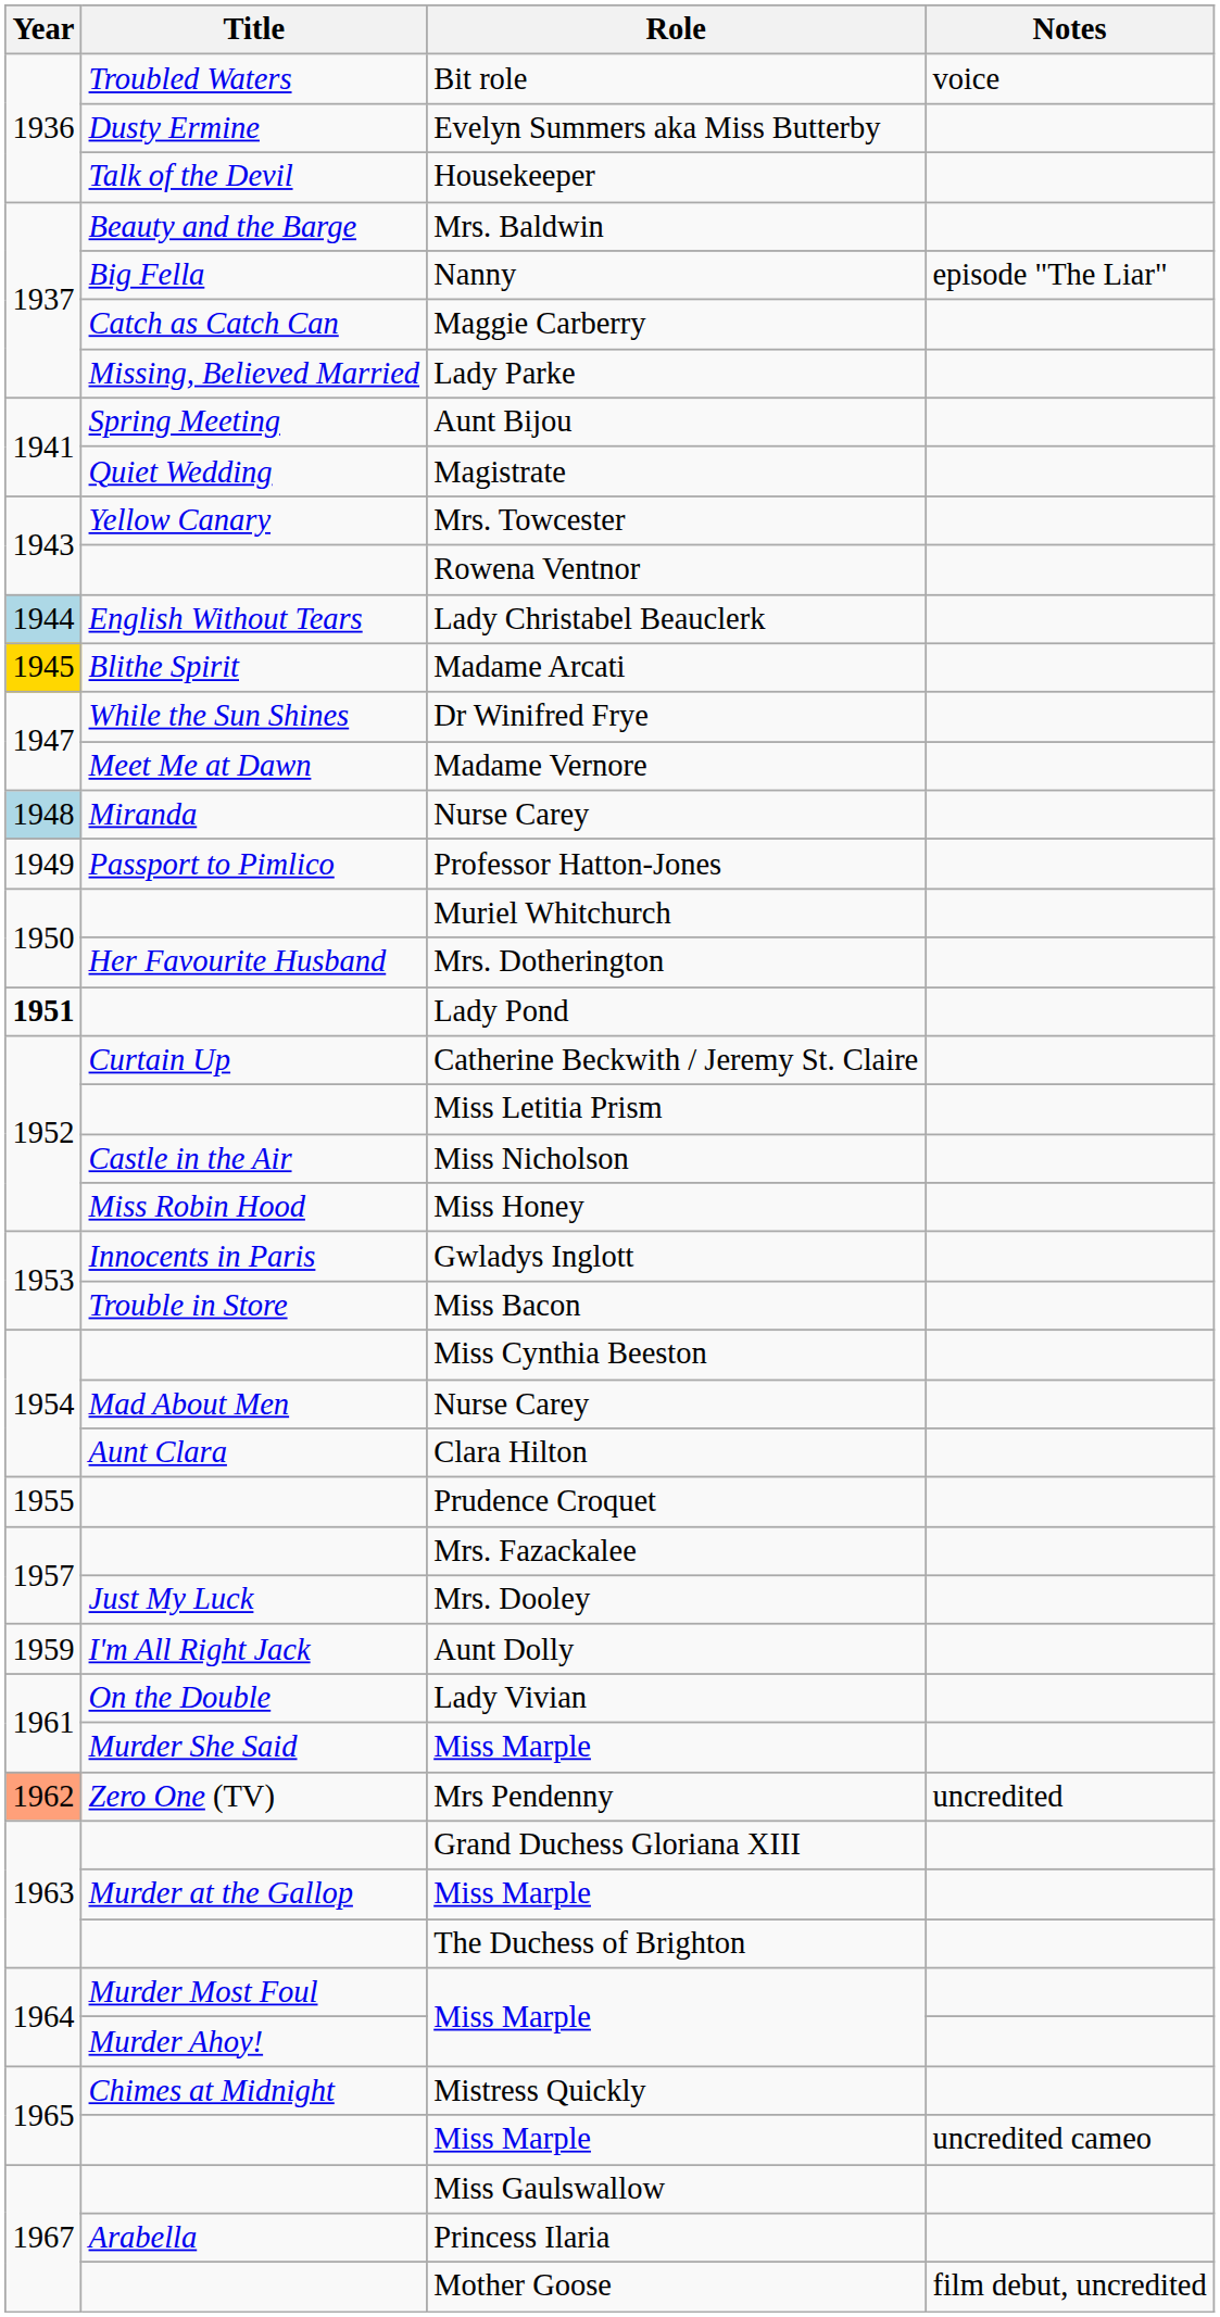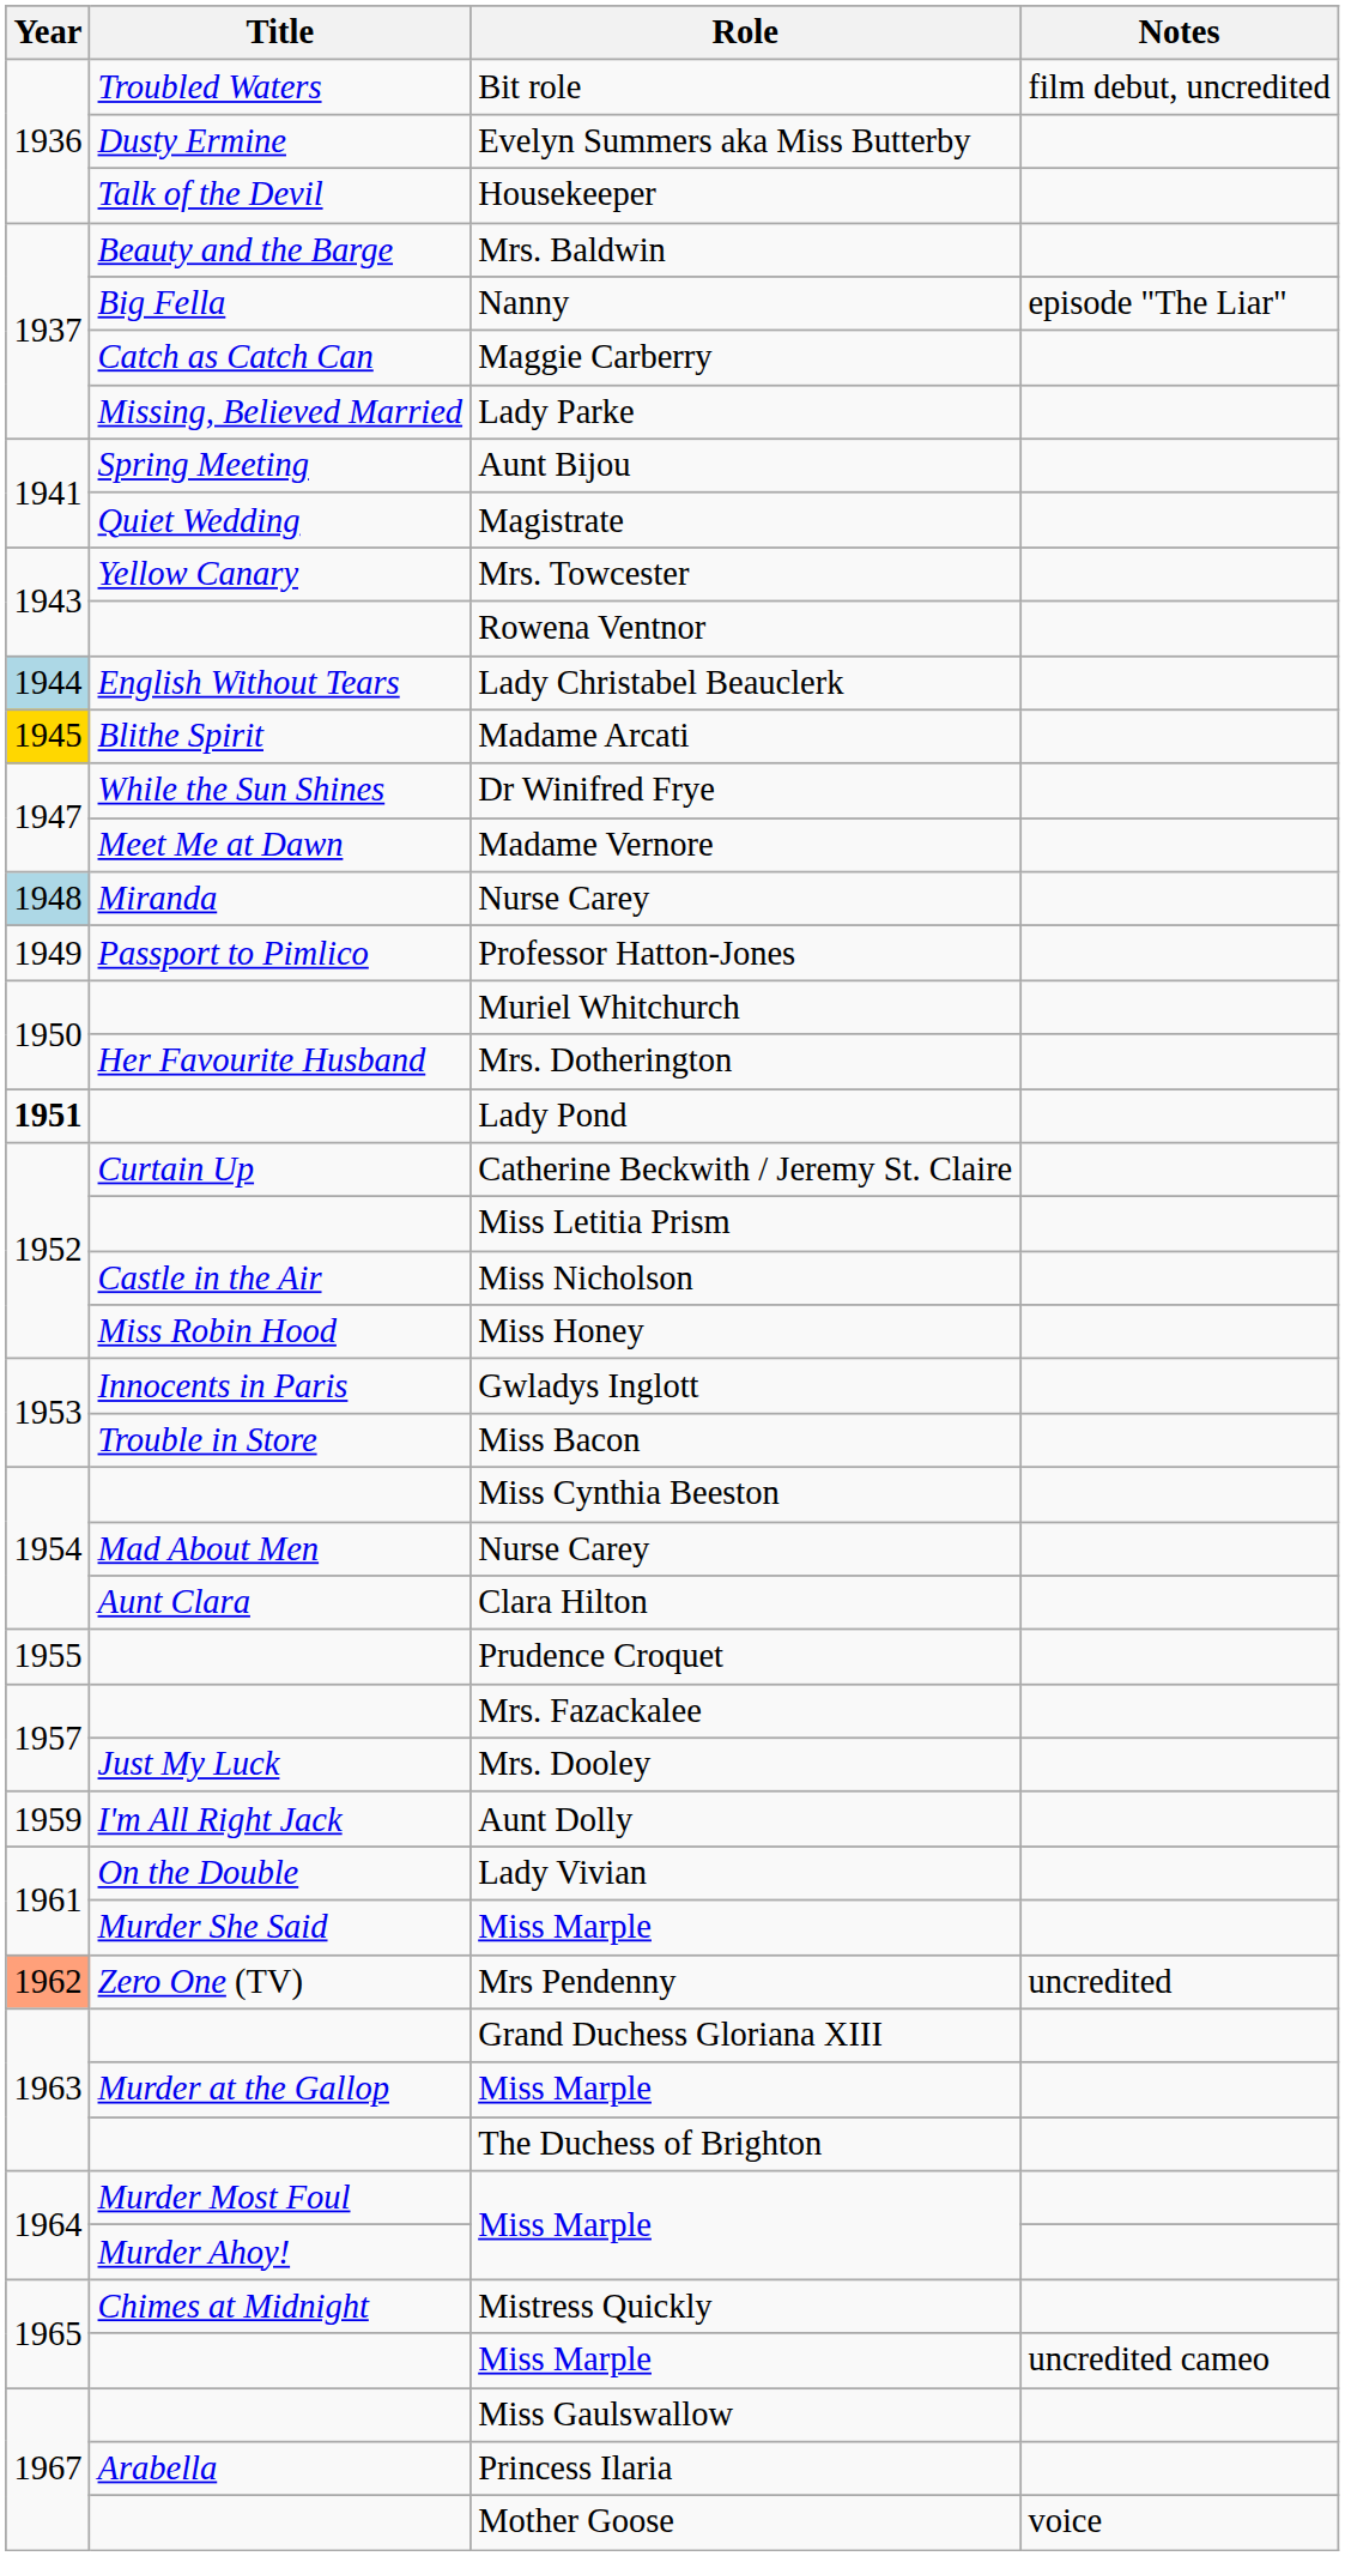Bit role | Notes: voice -> film debut, uncredited
Mother Goose | Notes: film debut, uncredited -> voice
